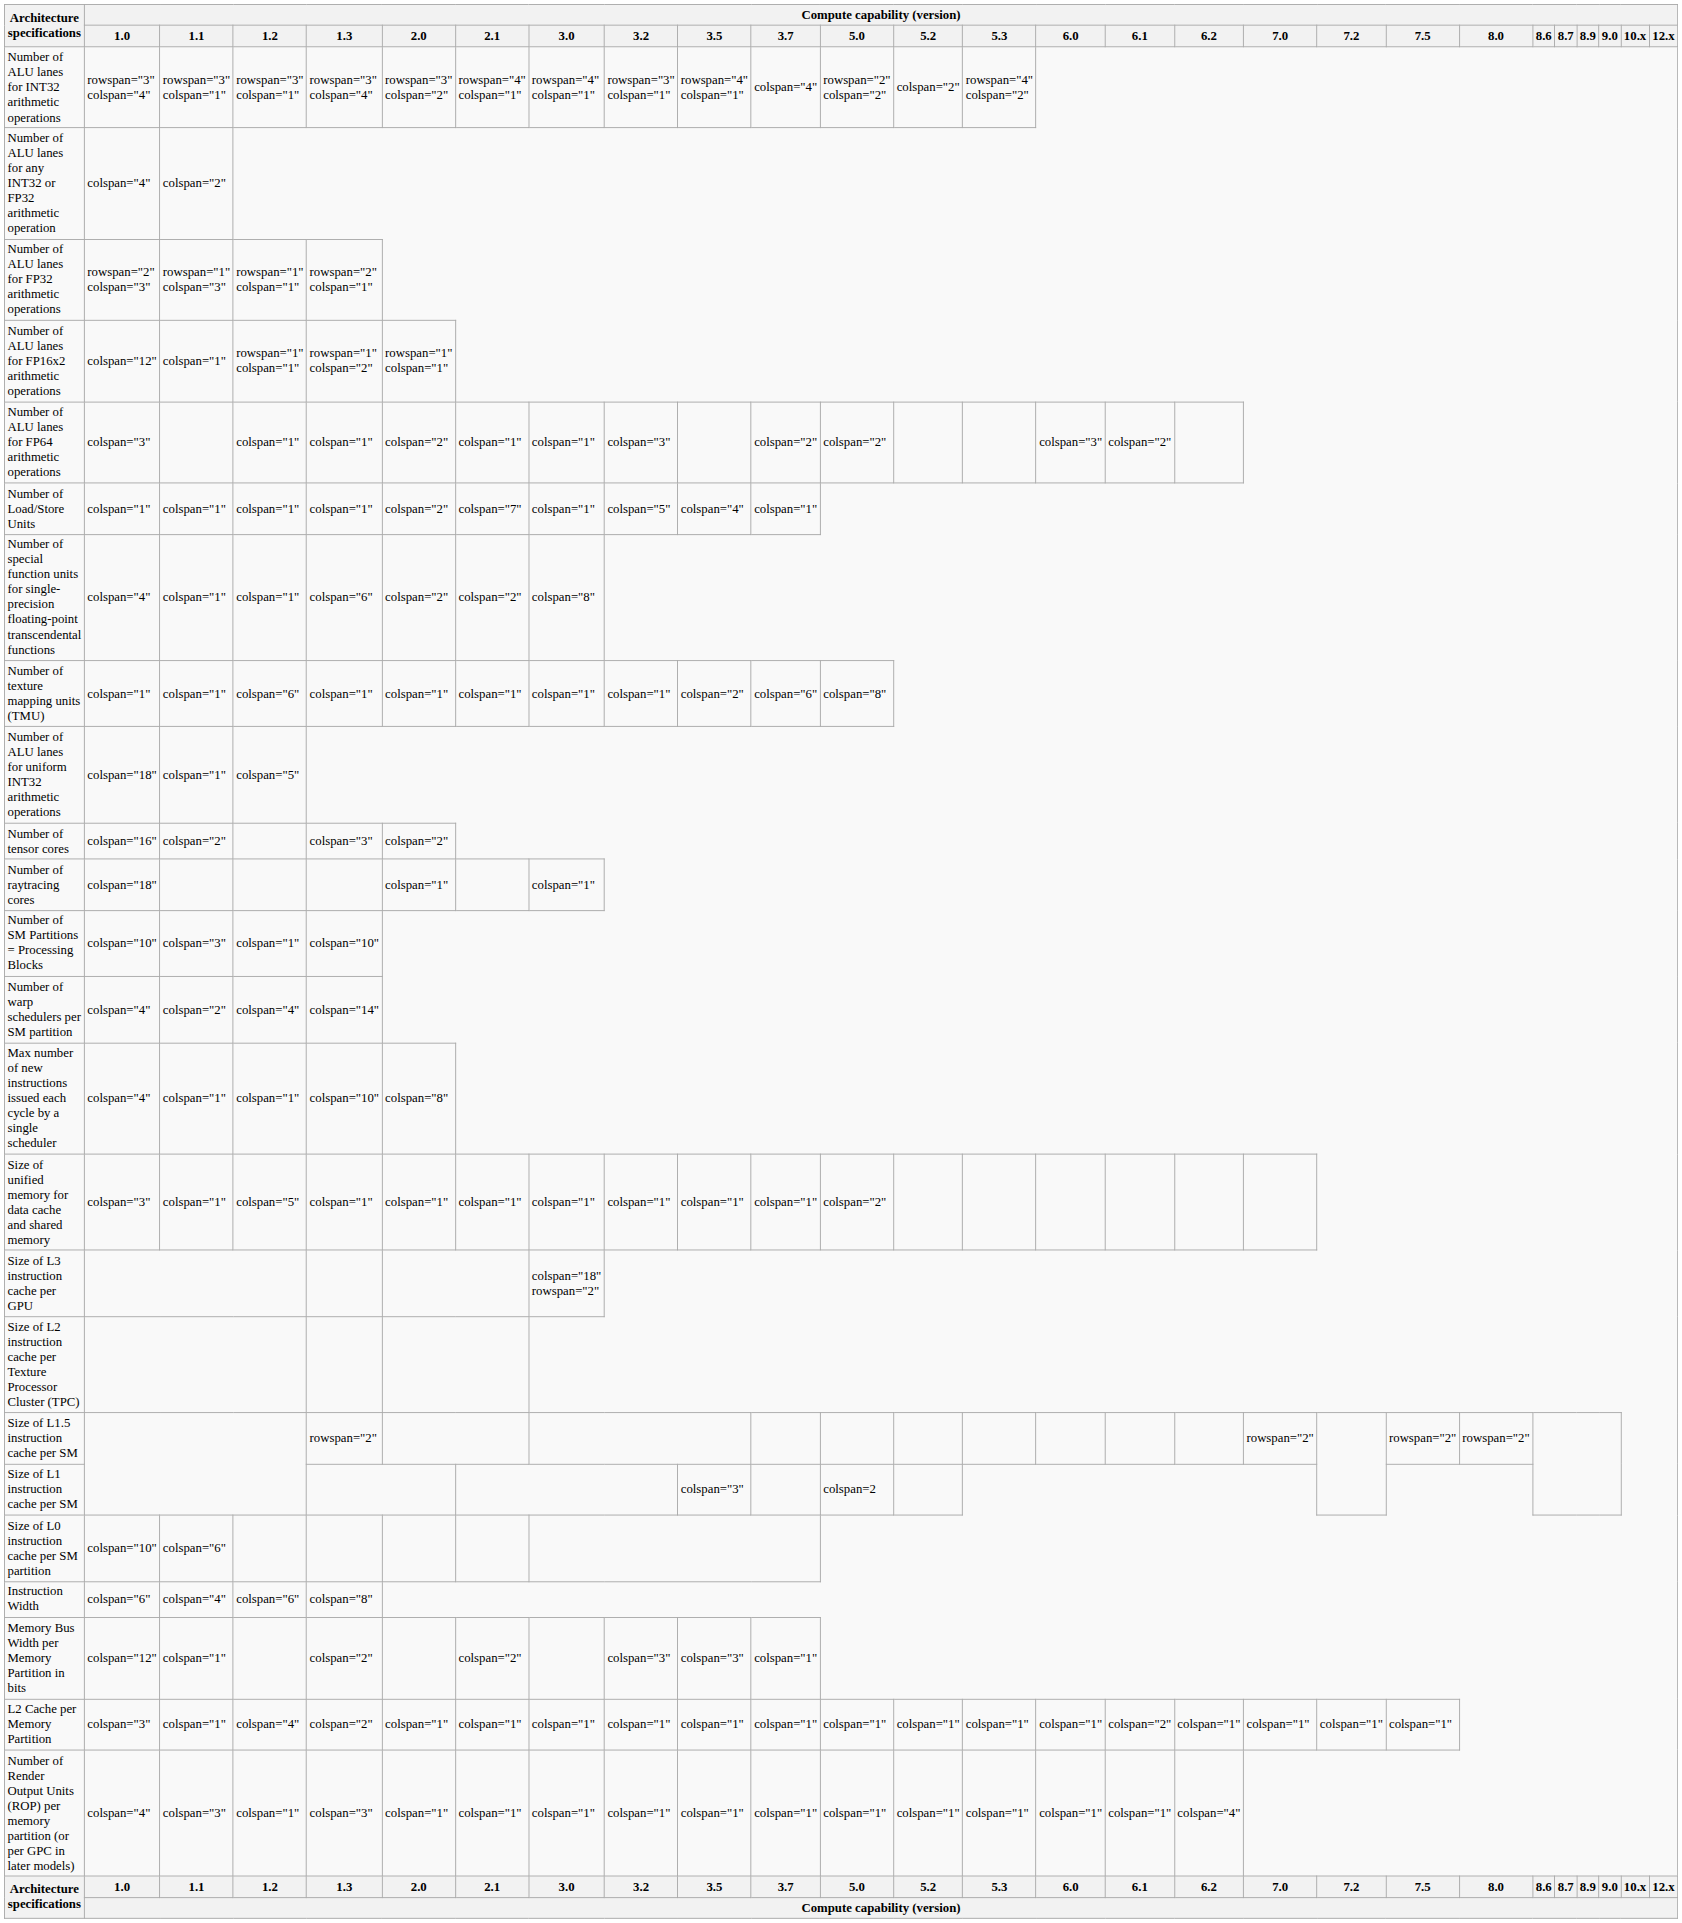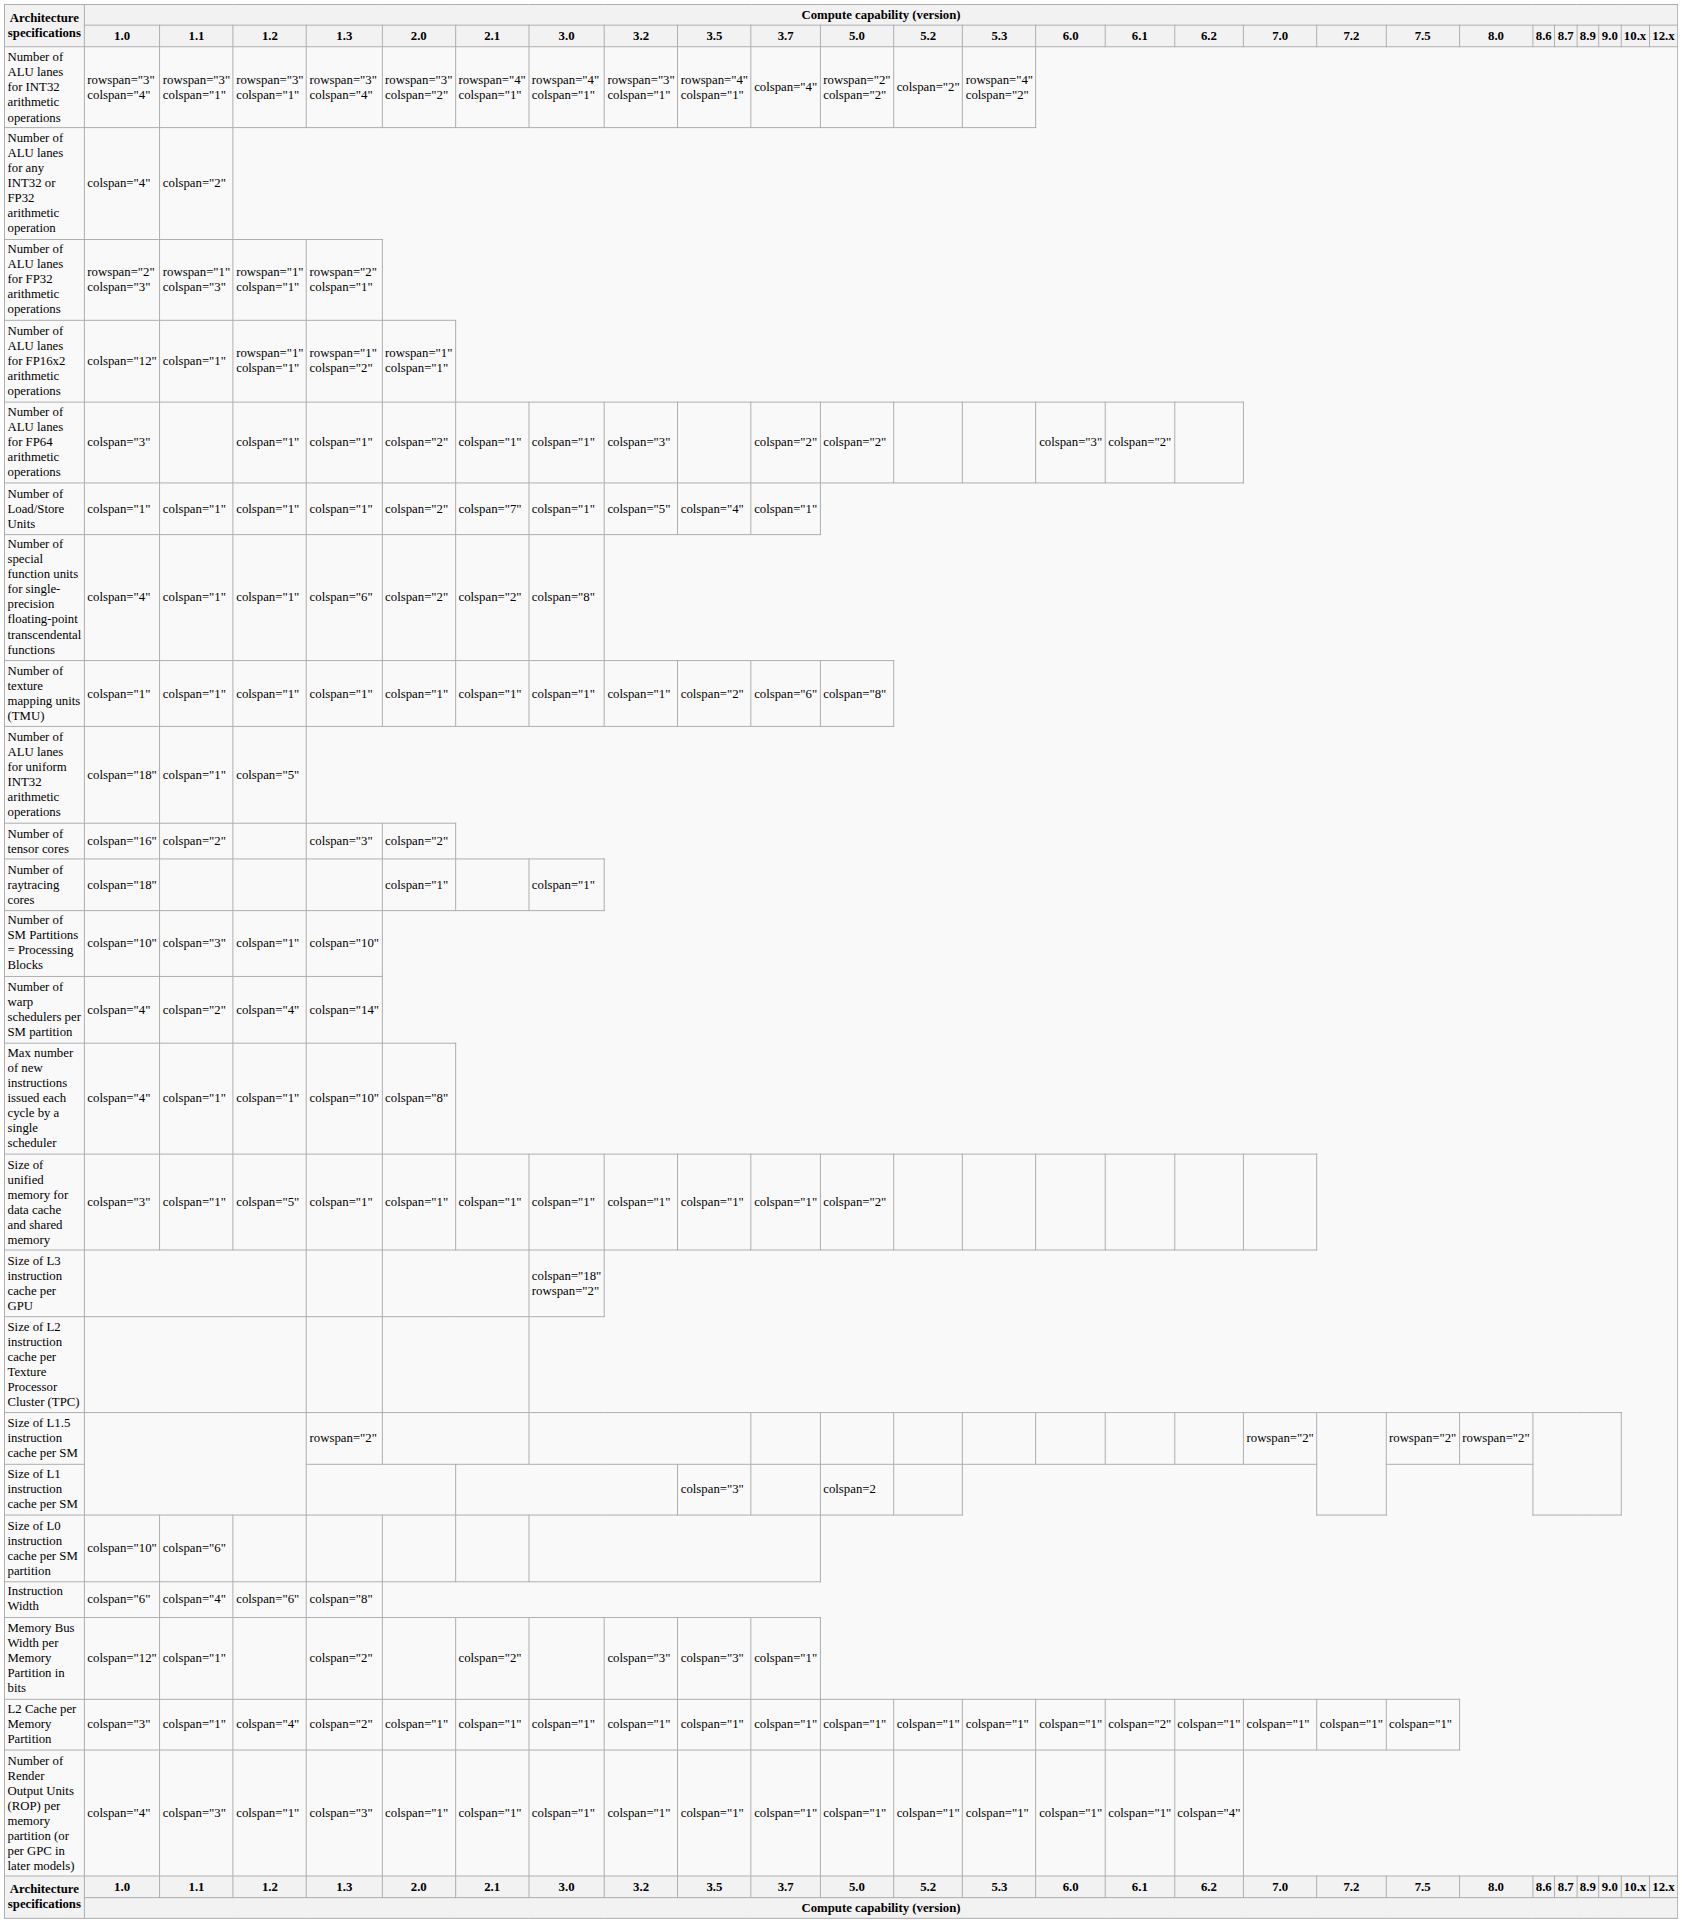Number of texture mapping units (TMU) | Compute capability (version) / 1.2: colspan="6" -> colspan="1"
